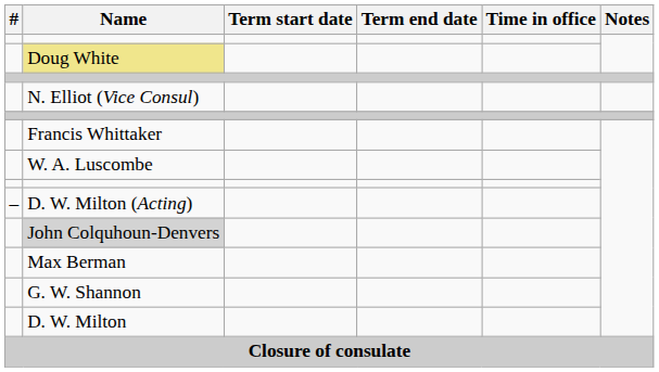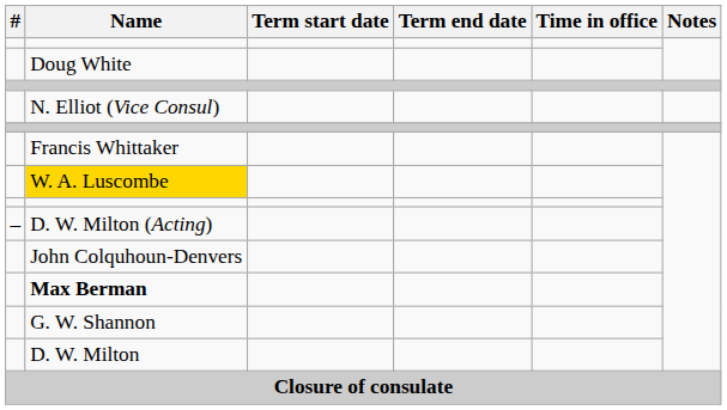Doug White | Name: khaki background -> no background
W. A. Luscombe | Name: no background -> gold background
John Colquhoun-Denvers | Name: lightgrey background -> no background
Max Berman | Name: normal -> bold
